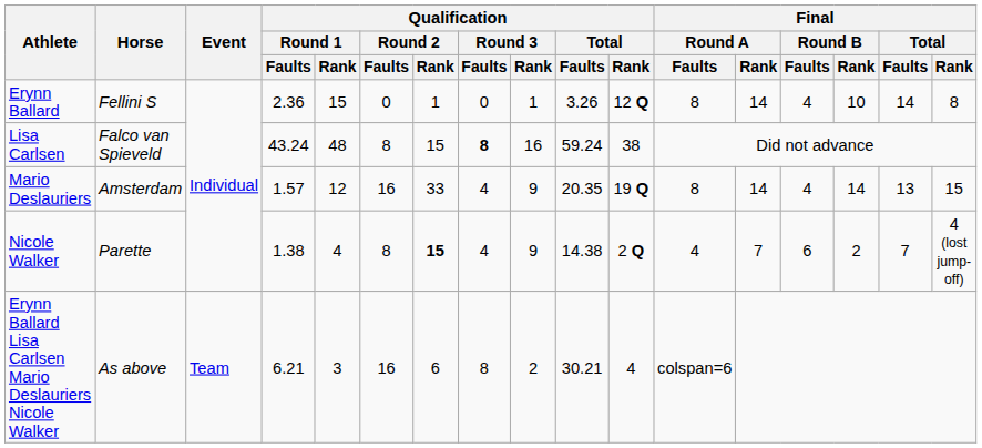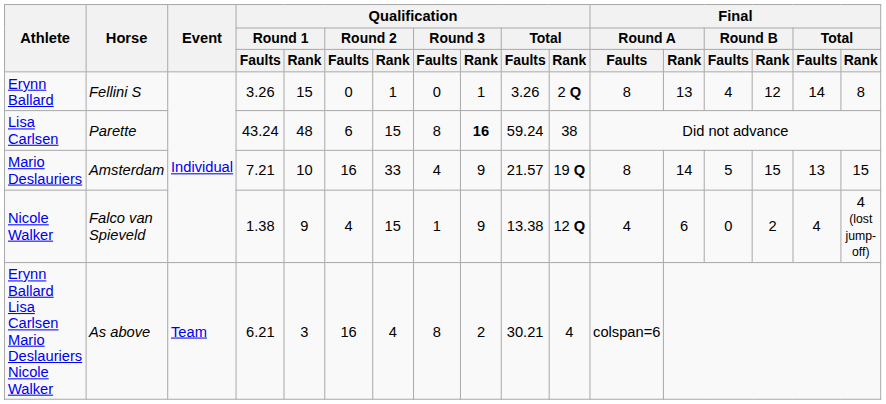Erynn Ballard | Qualification / Round 1 / Faults: 2.36 -> 3.26
Erynn Ballard | Qualification / Total / Rank: 12 Q -> 2 Q
Erynn Ballard | Final / Round A / Rank: 14 -> 13
Erynn Ballard | Final / Round B / Rank: 10 -> 12
Lisa Carlsen | Horse: Falco van Spieveld -> Parette
Lisa Carlsen | Qualification / Round 2 / Faults: 8 -> 6
Lisa Carlsen | Qualification / Round 3 / Faults: bold -> normal
Lisa Carlsen | Qualification / Round 3 / Rank: normal -> bold
Mario Deslauriers | Qualification / Round 1 / Faults: 1.57 -> 7.21
Mario Deslauriers | Qualification / Round 1 / Rank: 12 -> 10
Mario Deslauriers | Qualification / Total / Faults: 20.35 -> 21.57
Mario Deslauriers | Final / Round B / Faults: 4 -> 5
Mario Deslauriers | Final / Round B / Rank: 14 -> 15
Nicole Walker | Horse: Parette -> Falco van Spieveld
Nicole Walker | Qualification / Round 1 / Rank: 4 -> 9
Nicole Walker | Qualification / Round 2 / Faults: 8 -> 4
Nicole Walker | Qualification / Round 2 / Rank: bold -> normal
Nicole Walker | Qualification / Round 3 / Faults: 4 -> 1
Nicole Walker | Qualification / Total / Faults: 14.38 -> 13.38
Nicole Walker | Qualification / Total / Rank: 2 Q -> 12 Q
Nicole Walker | Final / Round A / Rank: 7 -> 6
Nicole Walker | Final / Round B / Faults: 6 -> 0
Nicole Walker | Final / Total / Faults: 7 -> 4
Erynn Ballard Lisa Carlsen Mario Deslauriers Nicole Walker | Qualification / Round 2 / Rank: 6 -> 4
